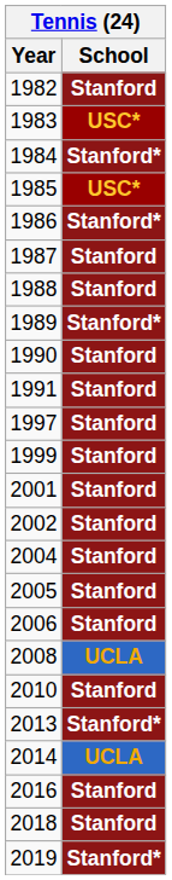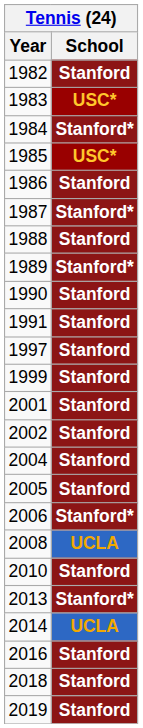1986 | School: Stanford* -> Stanford
1987 | School: Stanford -> Stanford*
2006 | School: Stanford -> Stanford*
2019 | School: Stanford* -> Stanford
